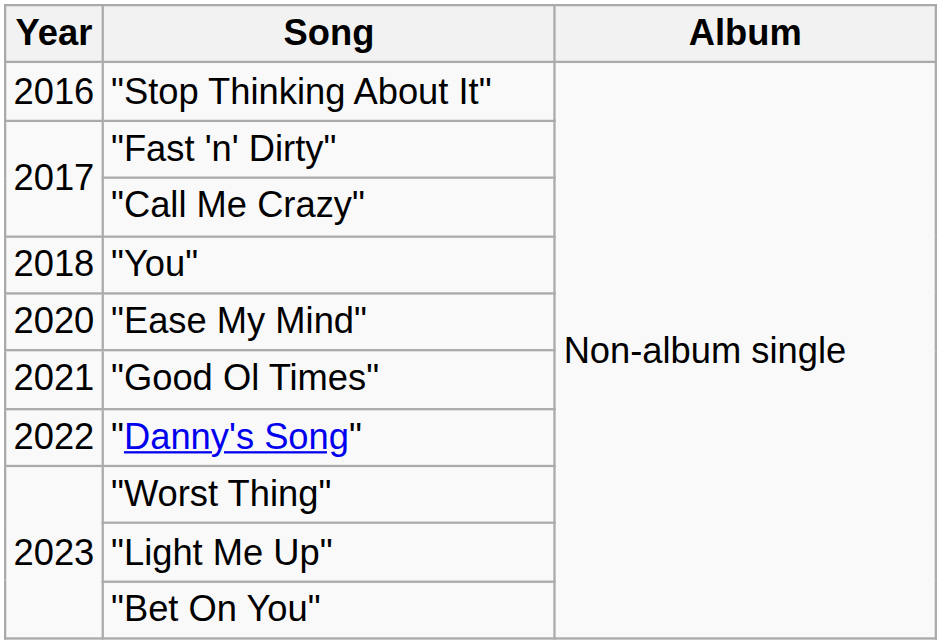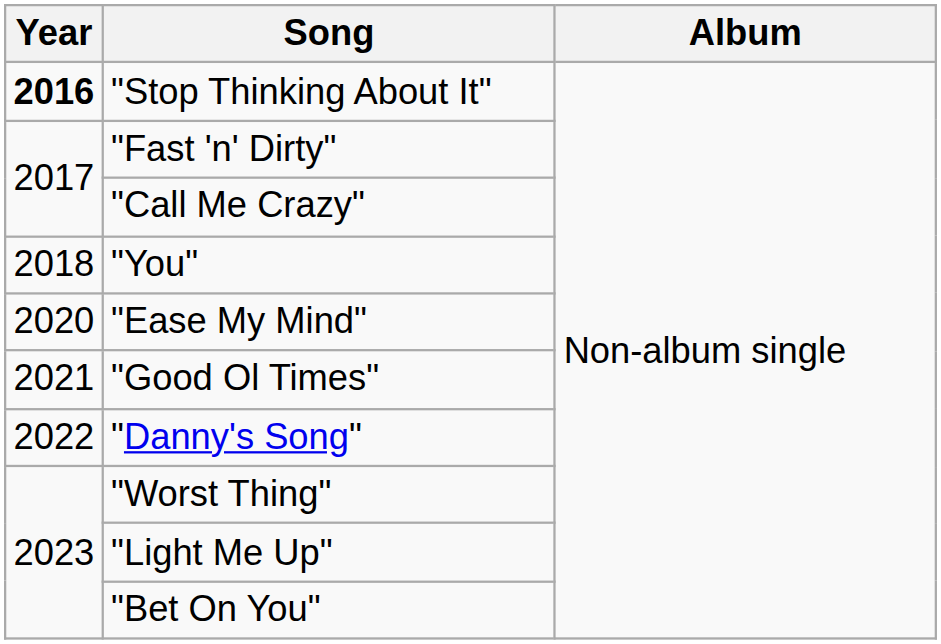"Stop Thinking About It" | Year: normal -> bold
